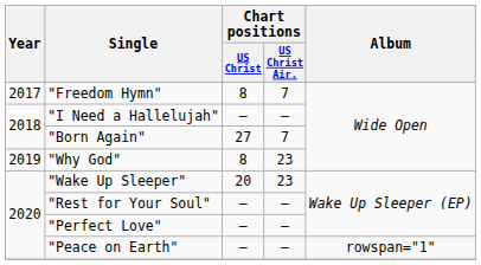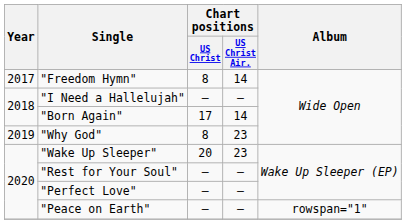"Freedom Hymn" | Chart positions / US Christ Air.: 7 -> 14
"Born Again" | Chart positions / US Christ: 27 -> 17
"Born Again" | Chart positions / US Christ Air.: 7 -> 14
